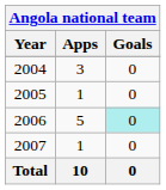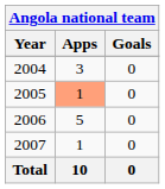2005 | Apps: no background -> lightsalmon background
2006 | Goals: paleturquoise background -> no background
